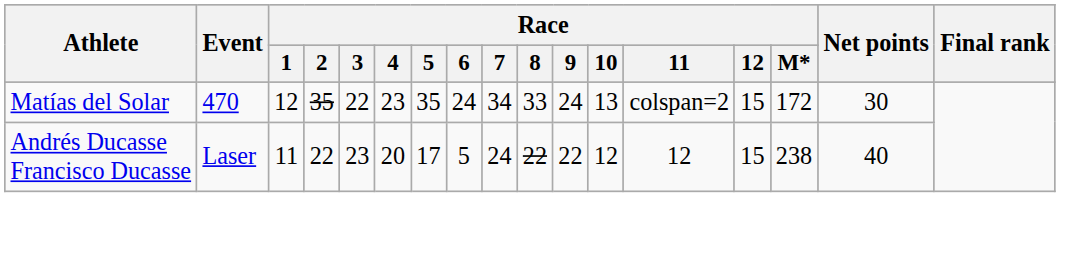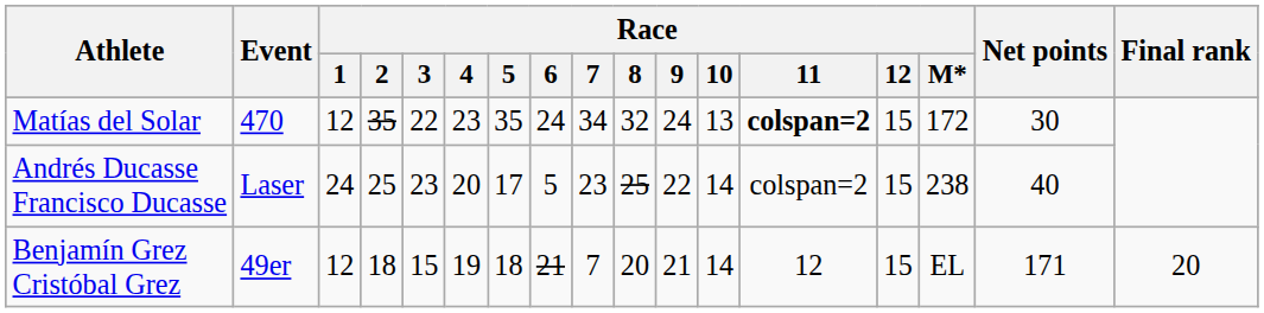Matías del Solar | Race / 8: 33 -> 32
Matías del Solar | Race / 11: normal -> bold
Andrés Ducasse Francisco Ducasse | Race / 1: 11 -> 24
Andrés Ducasse Francisco Ducasse | Race / 2: 22 -> 25
Andrés Ducasse Francisco Ducasse | Race / 7: 24 -> 23
Andrés Ducasse Francisco Ducasse | Race / 8: 22 -> 25
Andrés Ducasse Francisco Ducasse | Race / 10: 12 -> 14
Andrés Ducasse Francisco Ducasse | Race / 11: 12 -> colspan=2
+ row: Benjamín Grez Cristóbal Grez | 49er | 12 | 18 | 15 | 19 | 18 | 21 | 7 | 20 | 21 | 14 | 12 | 15 | EL | 171 | 20
